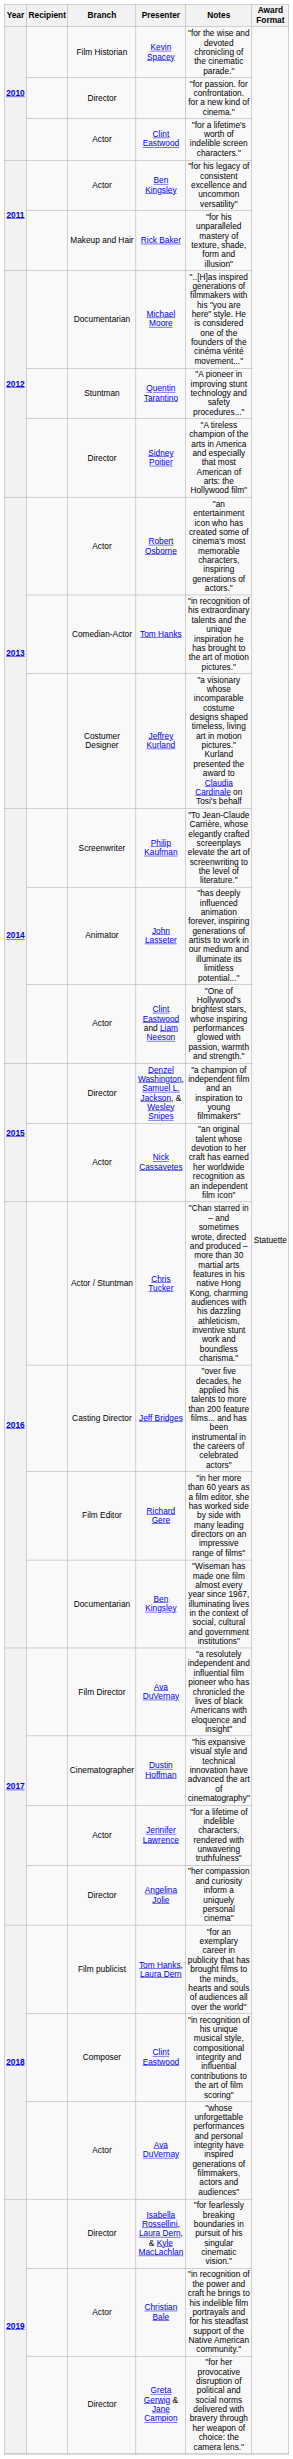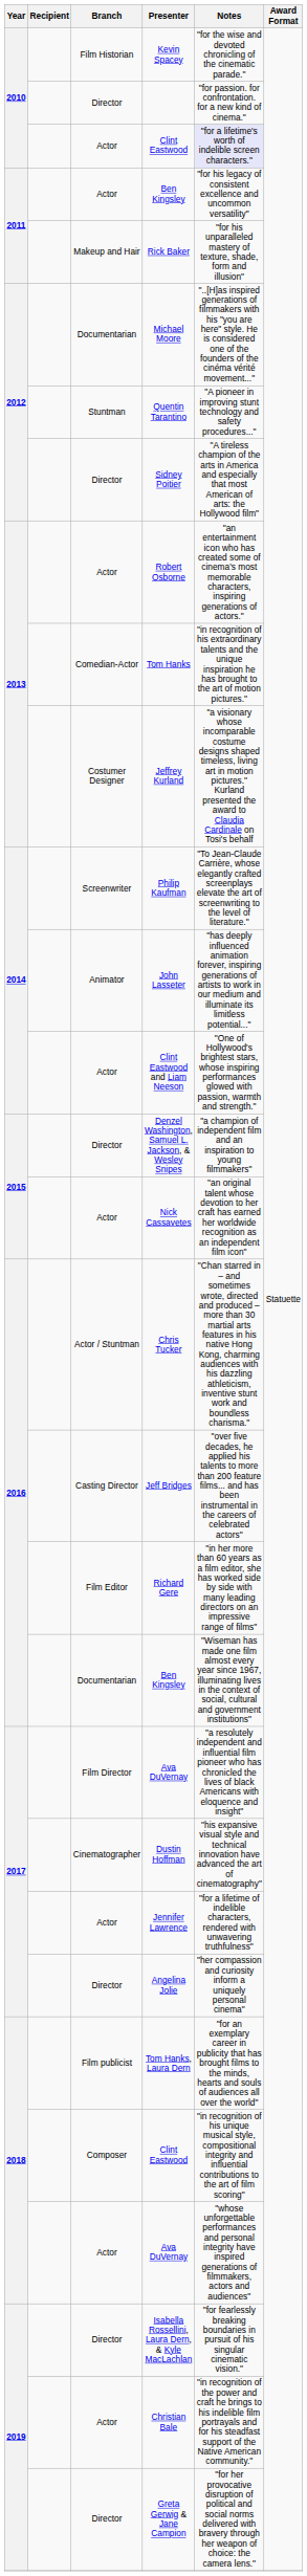Actor / Clint Eastwood | Notes: no background -> lavender background
